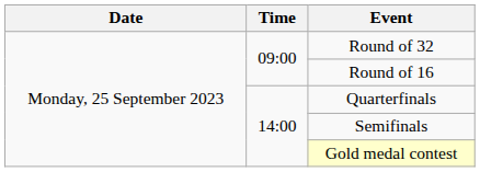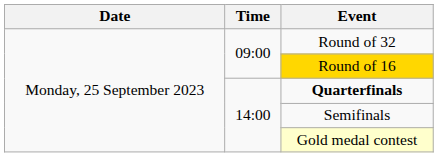Round of 16 | Event: no background -> gold background
Quarterfinals | Event: normal -> bold
